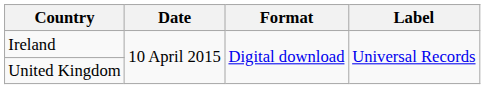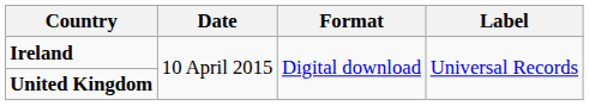Ireland | Country: normal -> bold
United Kingdom | Country: normal -> bold
